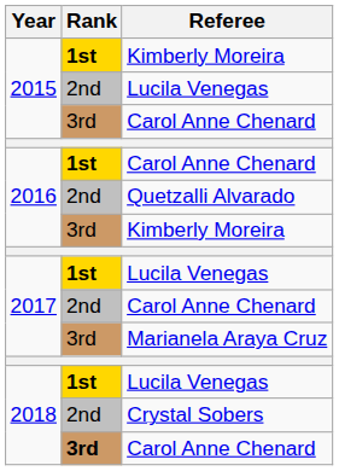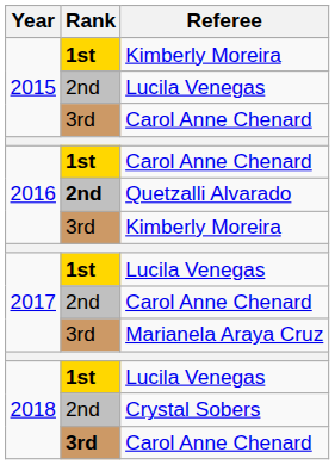Quetzalli Alvarado | Rank: normal -> bold
